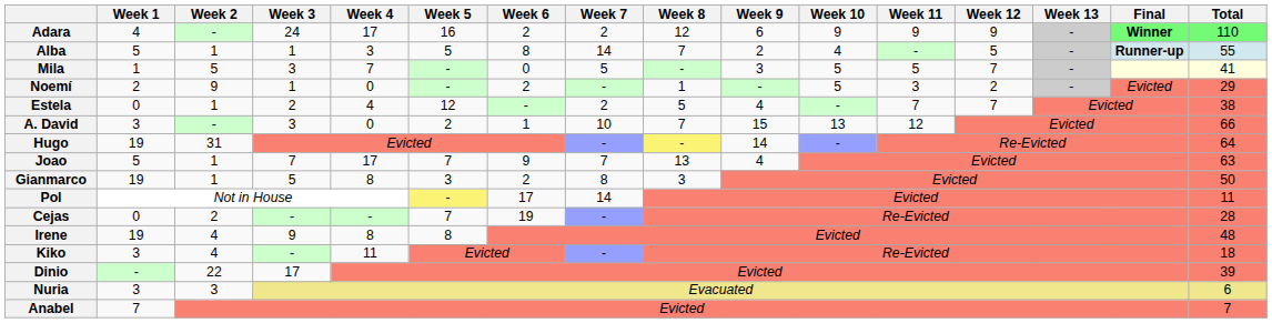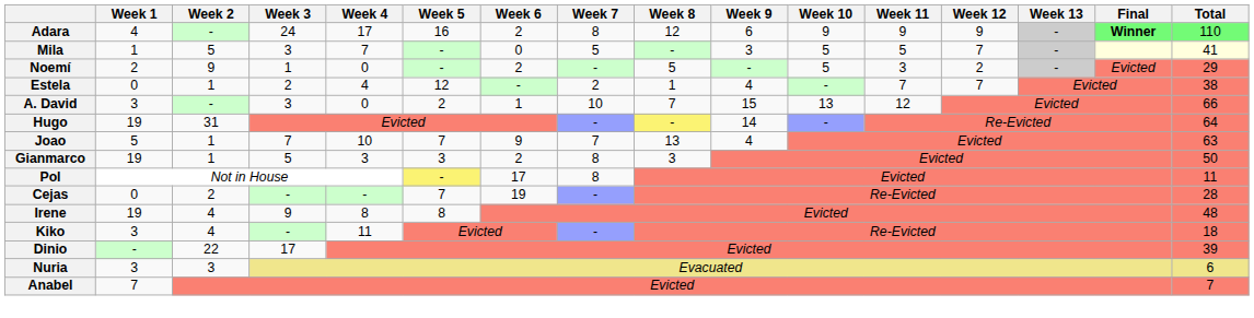Adara | Week 7: 2 -> 8
- row: Alba | 5 | 1 | 1 | 3 | 5 | 8 | 14 | 7 | 2 | 4 | - | 5 | - | Runner-up | 55
Noemí | Week 8: 1 -> 5
Estela | Week 8: 5 -> 1
Joao | Week 4: 17 -> 10
Gianmarco | Week 4: 8 -> 3
Pol | Week 7: 14 -> 8
